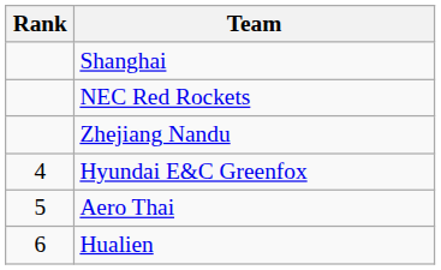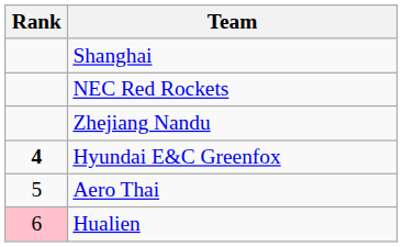Hyundai E&C Greenfox | Rank: normal -> bold
Hualien | Rank: no background -> pink background
